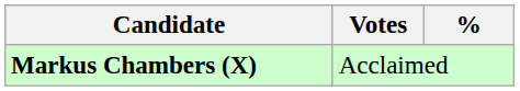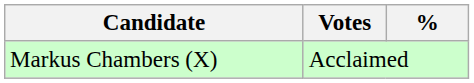Markus Chambers (X) | Candidate: bold -> normal
